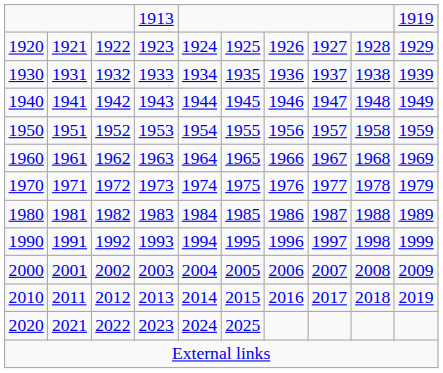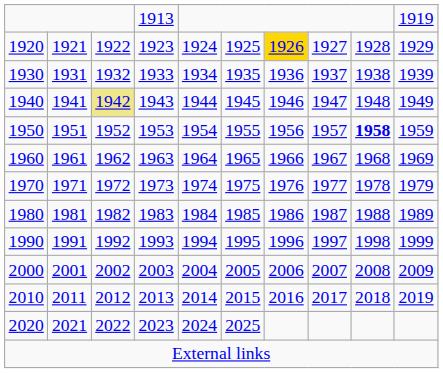1920 | column 7: no background -> gold background
1940 | column 3: no background -> khaki background
1950 | column 9: normal -> bold
